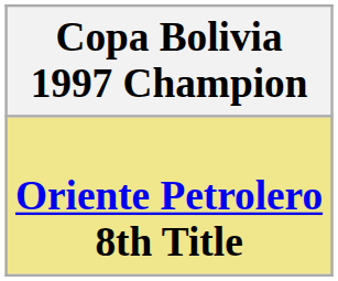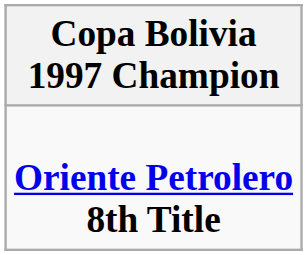row 2 | column 1: khaki background -> no background
